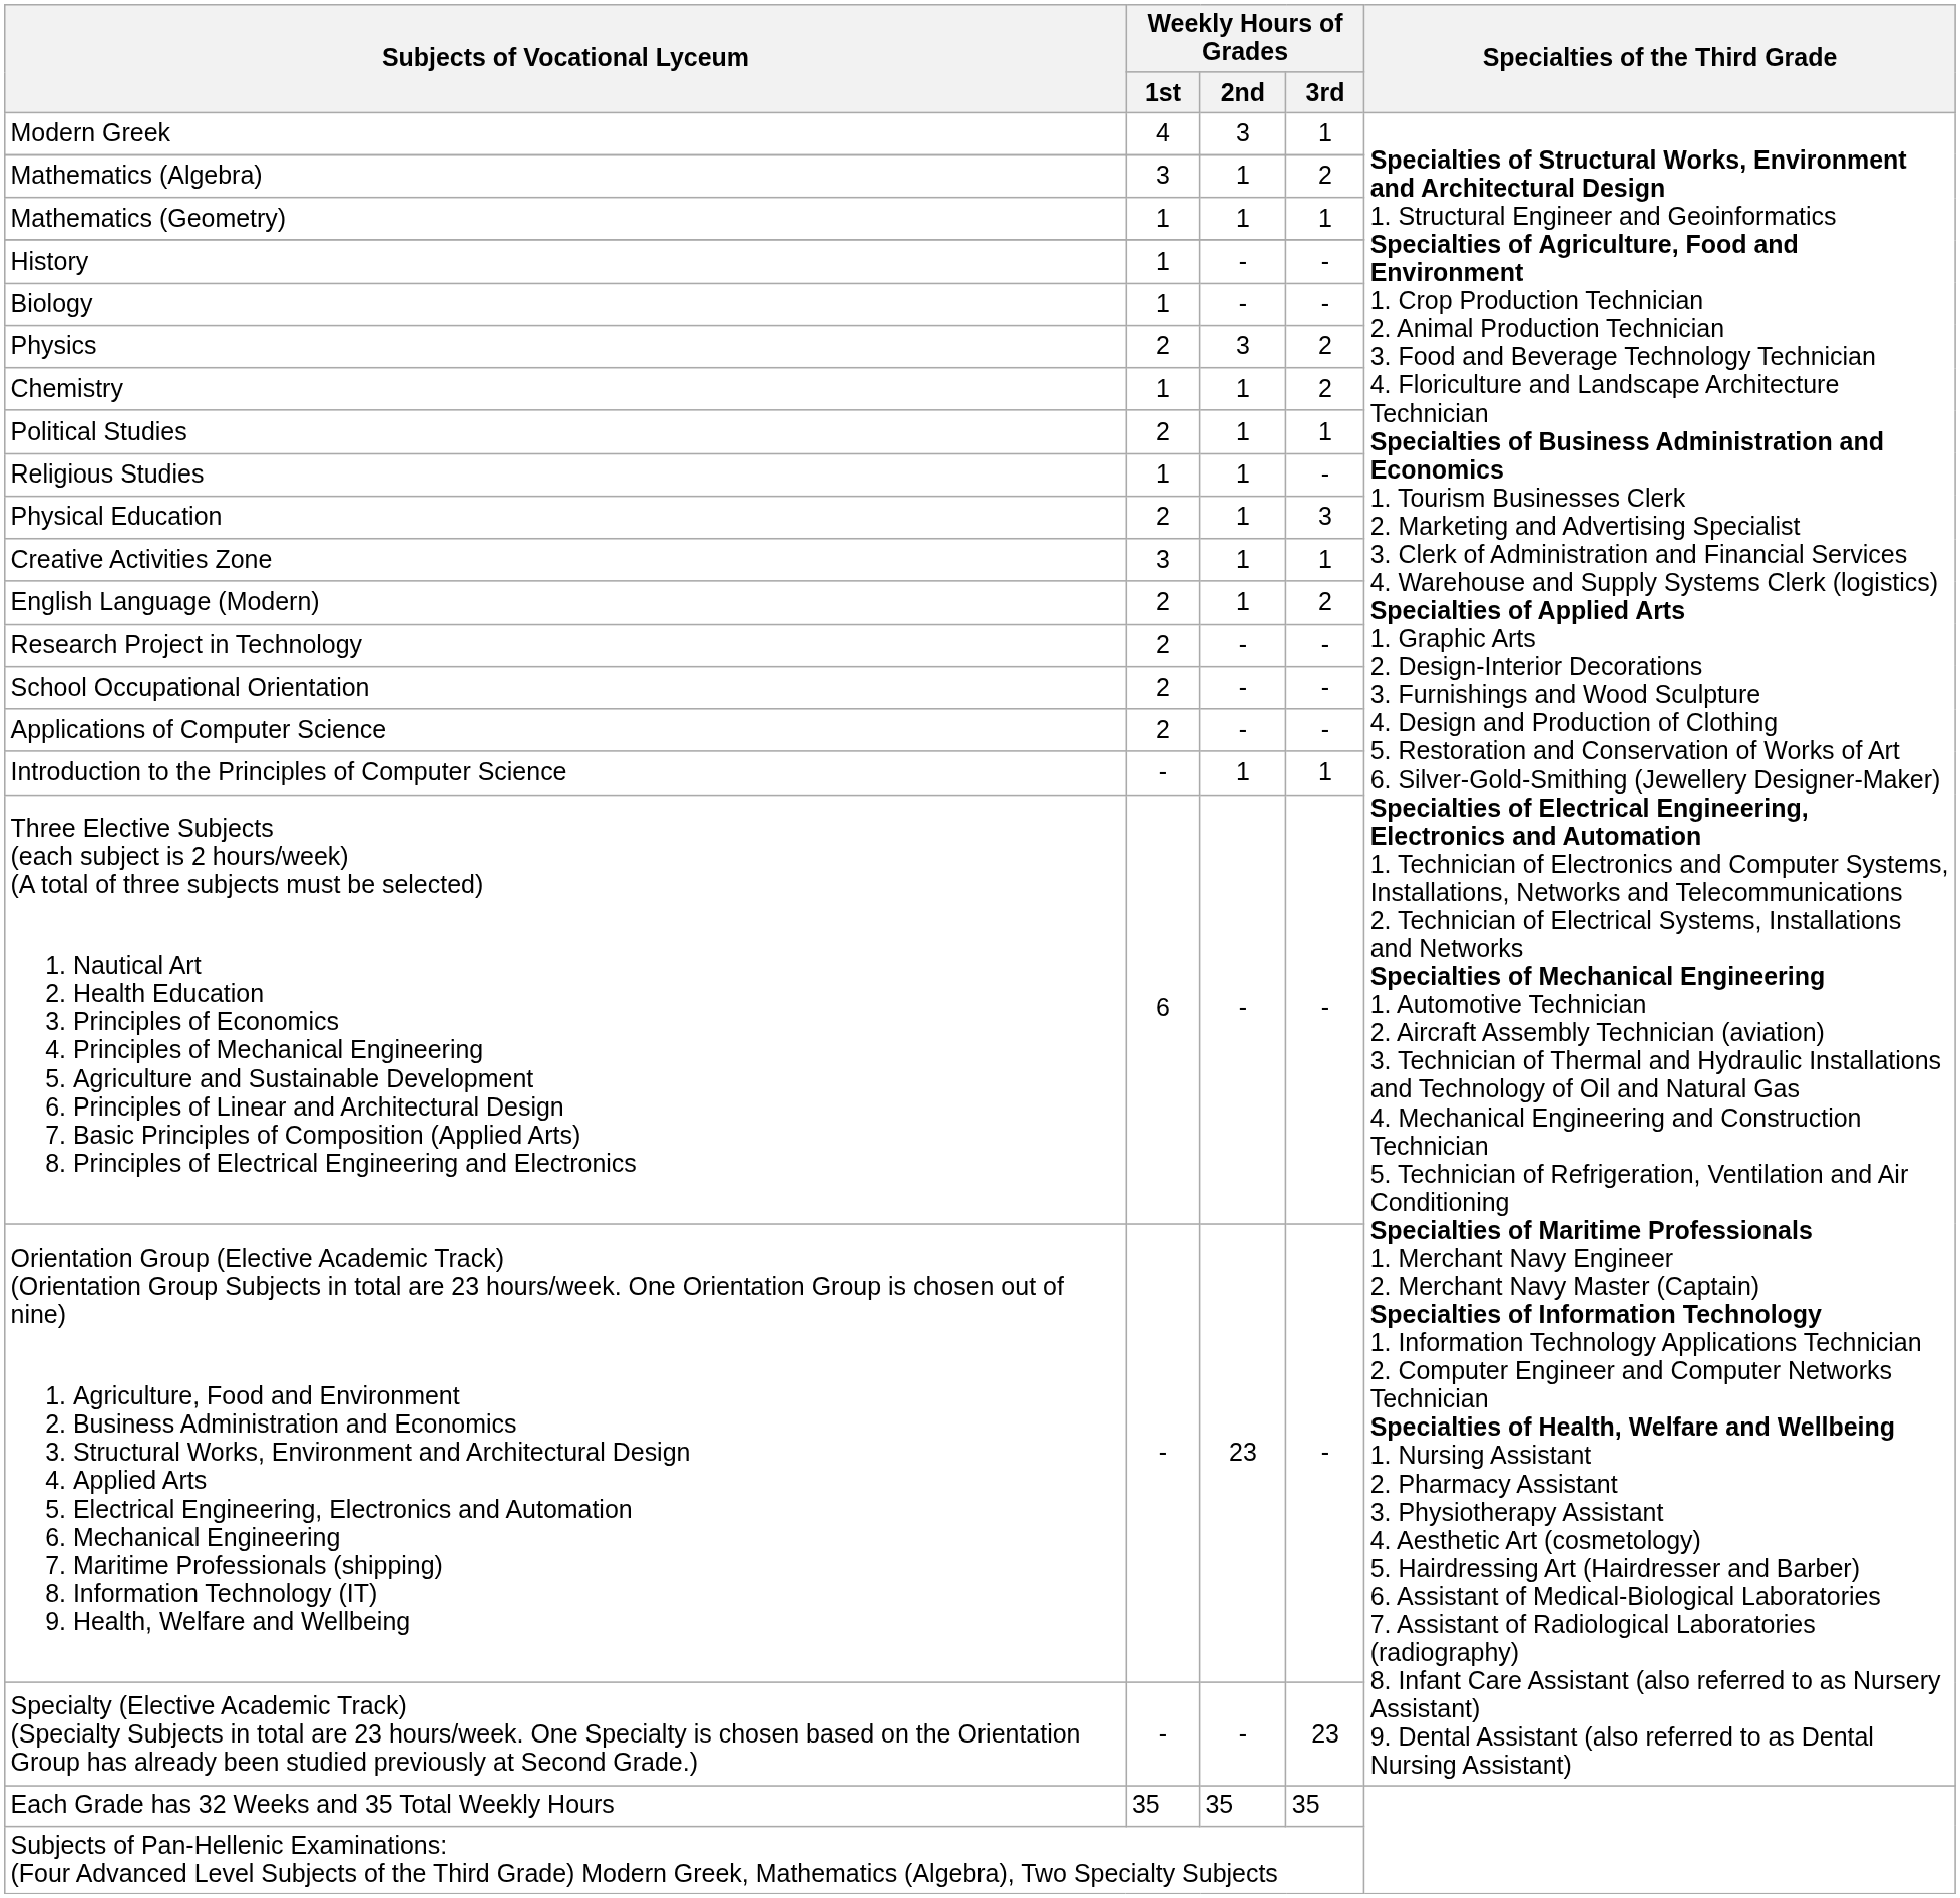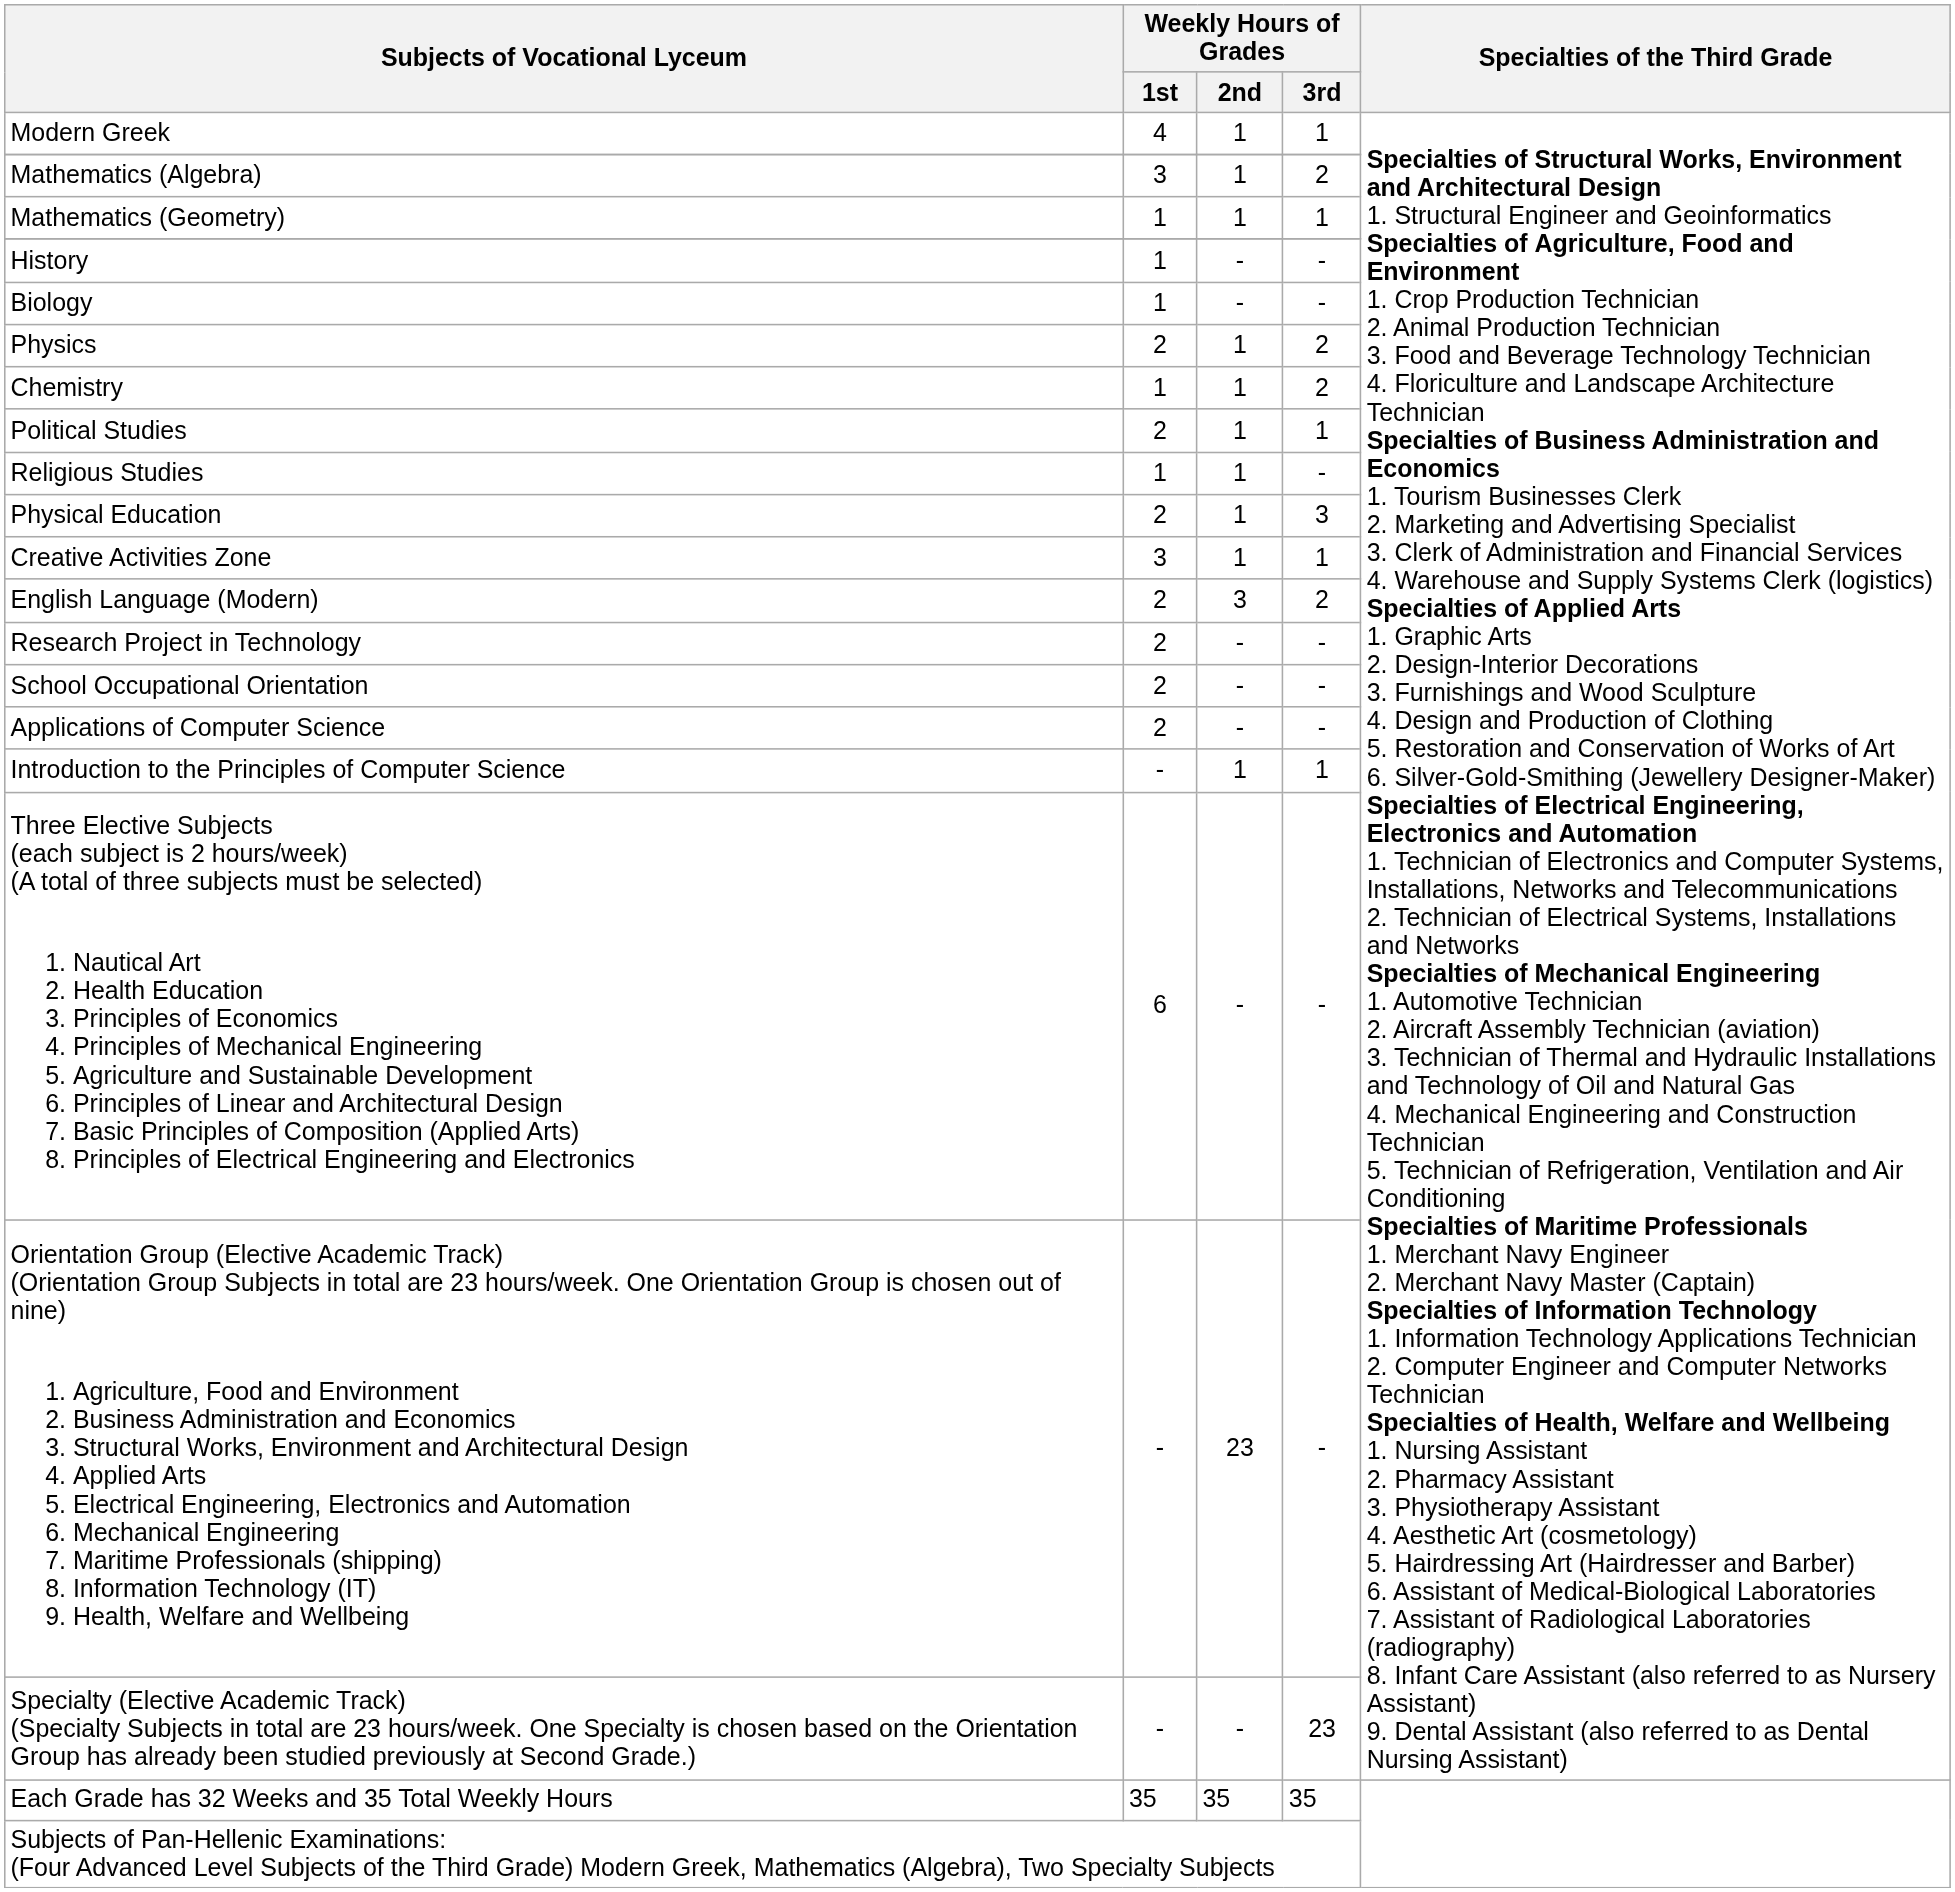Modern Greek | Weekly Hours of Grades / 2nd: 3 -> 1
Physics | Weekly Hours of Grades / 2nd: 3 -> 1
English Language (Modern) | Weekly Hours of Grades / 2nd: 1 -> 3
